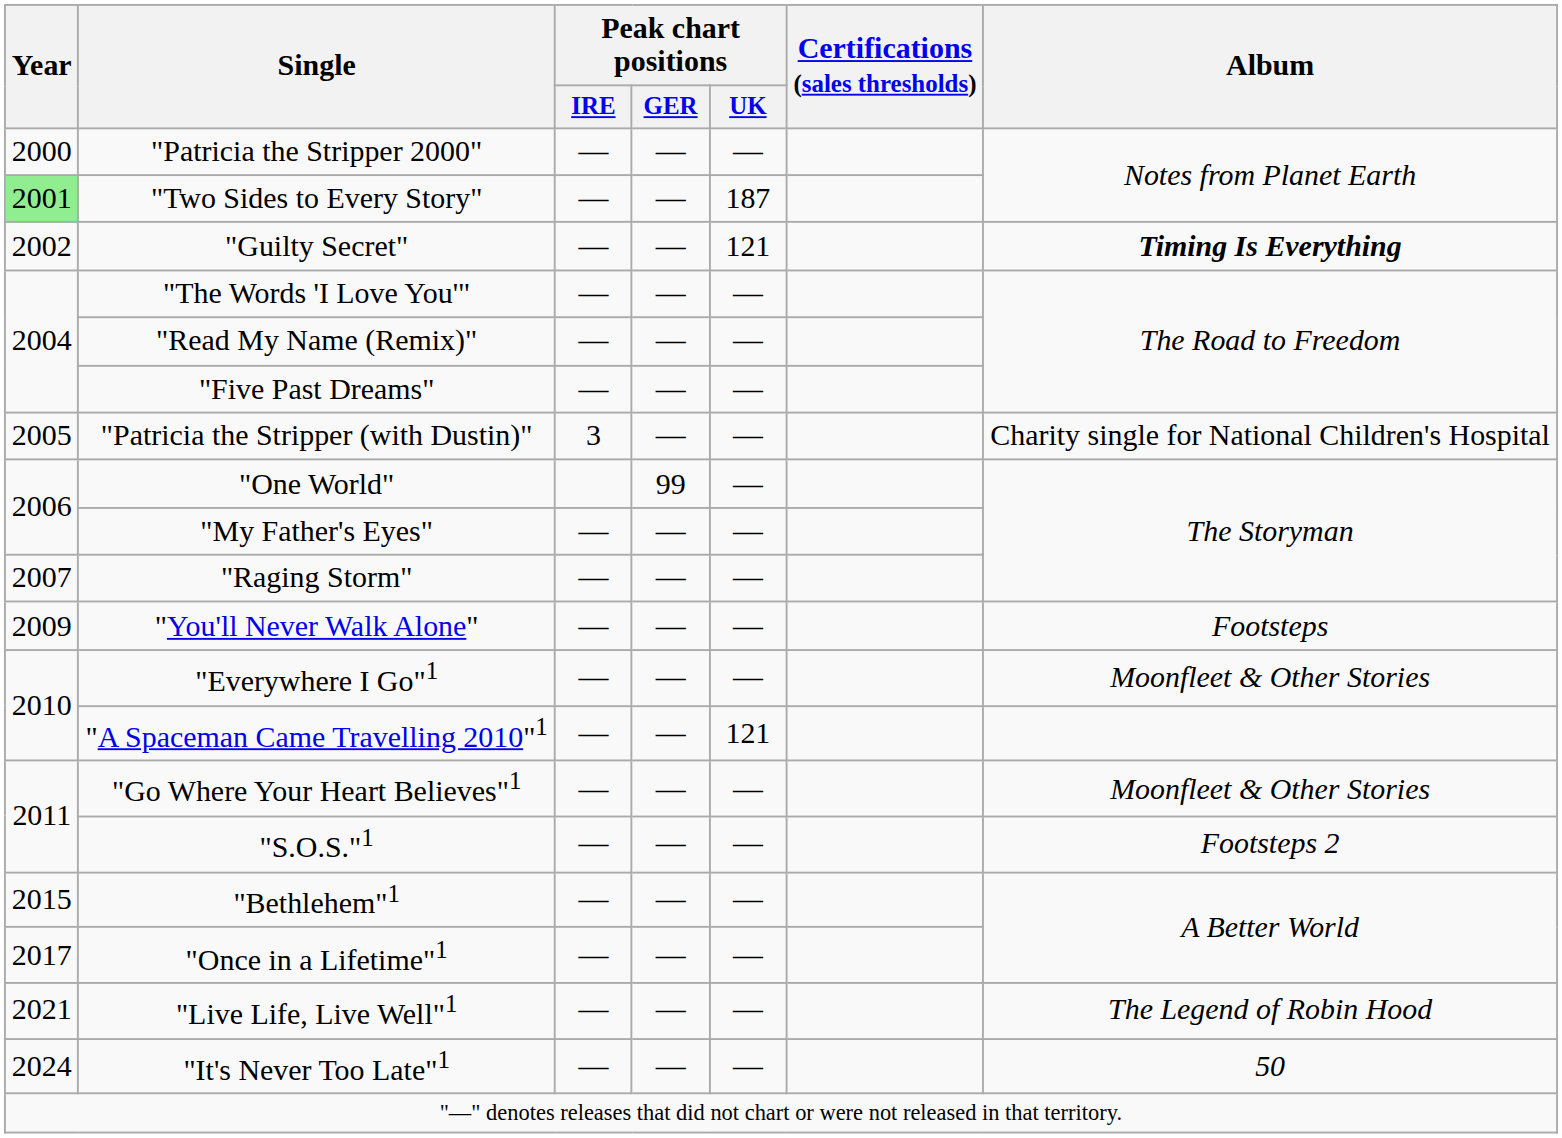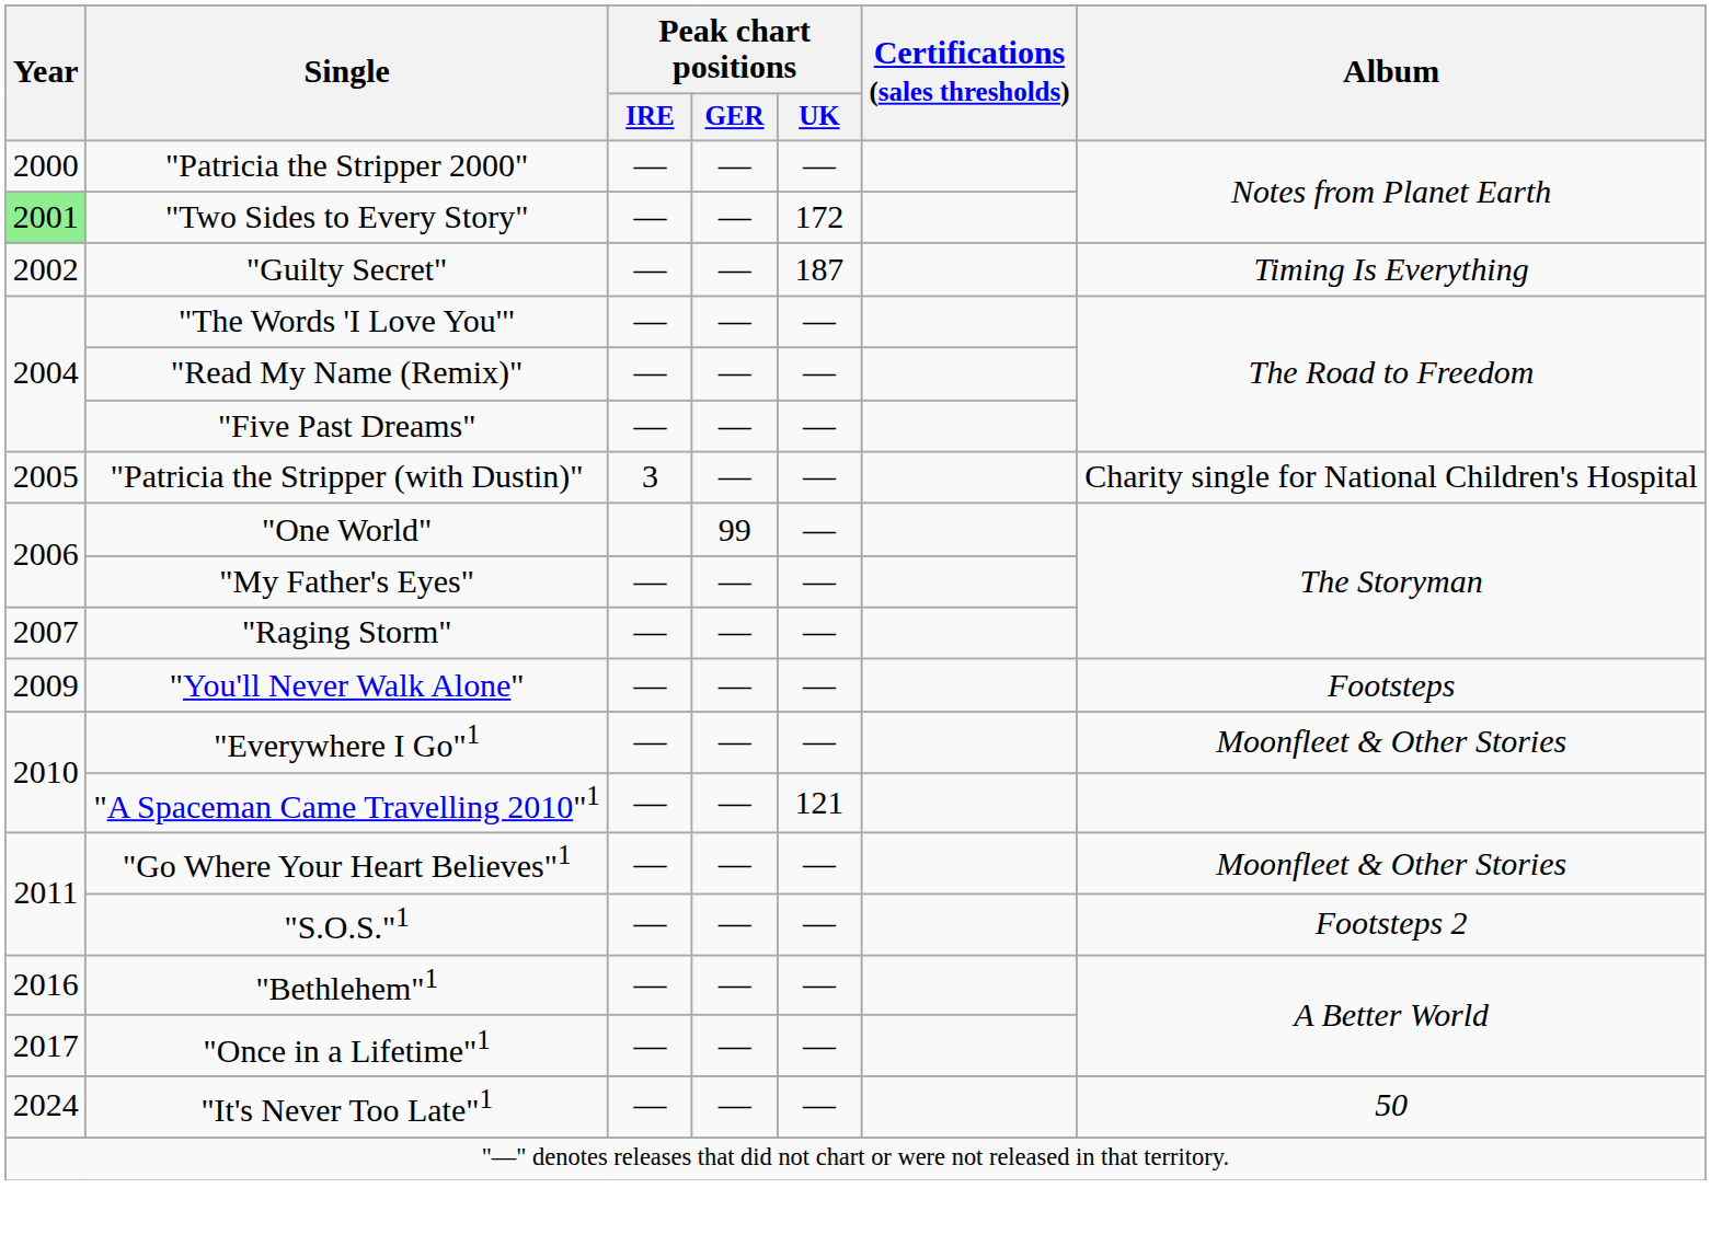"Two Sides to Every Story" | Peak chart positions / UK: 187 -> 172
"Guilty Secret" | Peak chart positions / UK: 121 -> 187
"Guilty Secret" | Album: bold -> normal
"Bethlehem"1 | Year: 2015 -> 2016
- row: 2021 | "Live Life, Live Well"1 | — | — | — | The Legend of Robin Hood
